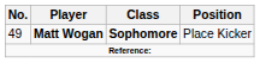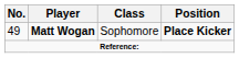49 | Class: bold -> normal
49 | Position: normal -> bold
